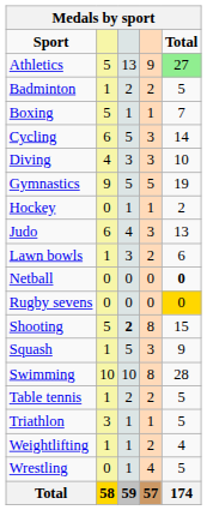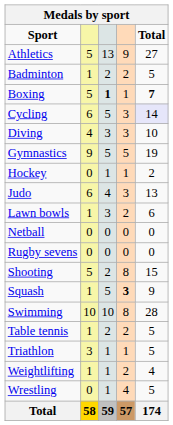Athletics | Total: lightgreen background -> no background
Boxing | column 3: normal -> bold
Boxing | Total: normal -> bold
Cycling | Total: no background -> lavender background
Netball | Total: bold -> normal
Rugby sevens | Total: gold background -> no background
Shooting | column 3: bold -> normal
Squash | column 4: normal -> bold
